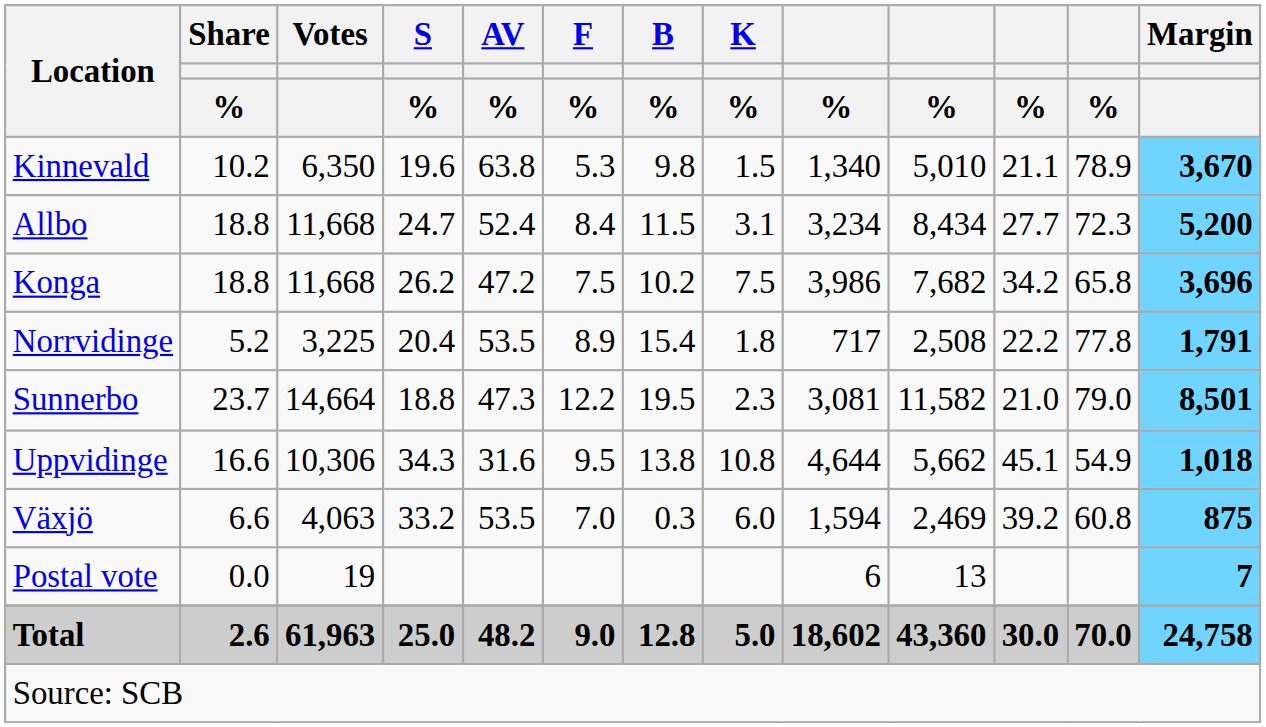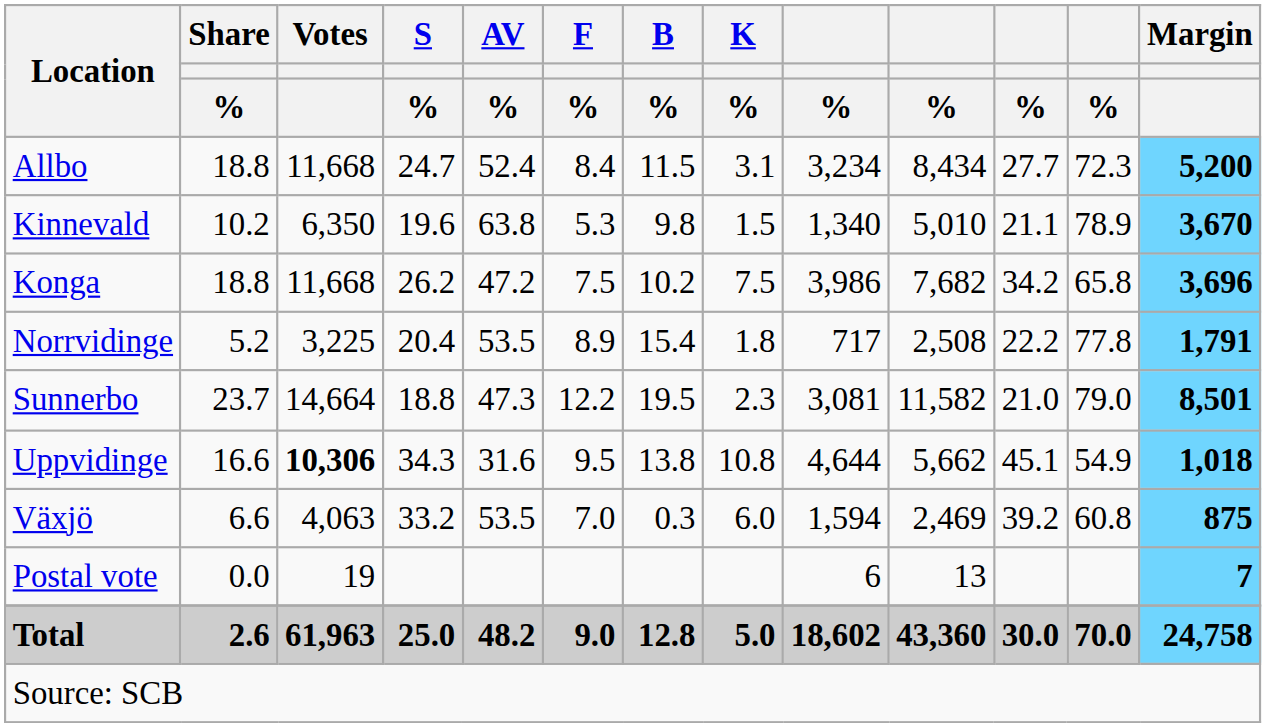rows swapped: Allbo <-> Kinnevald
Uppvidinge | Votes: normal -> bold
